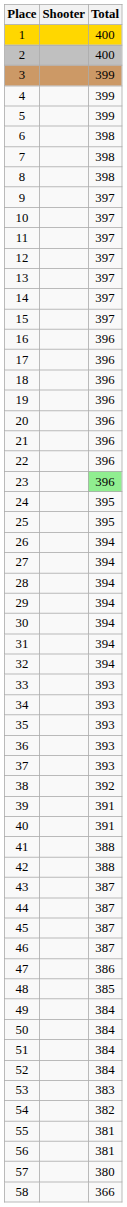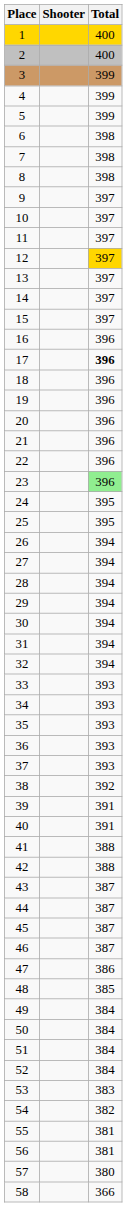12 | Total: no background -> gold background
17 | Total: normal -> bold
